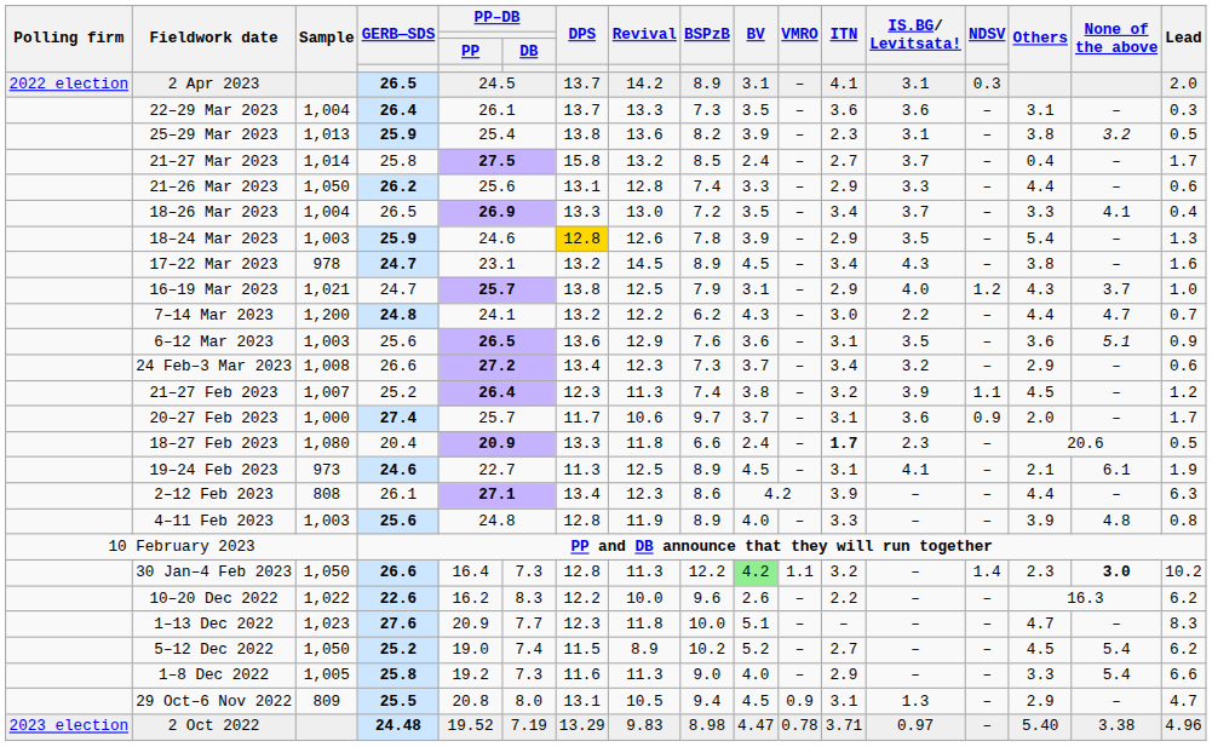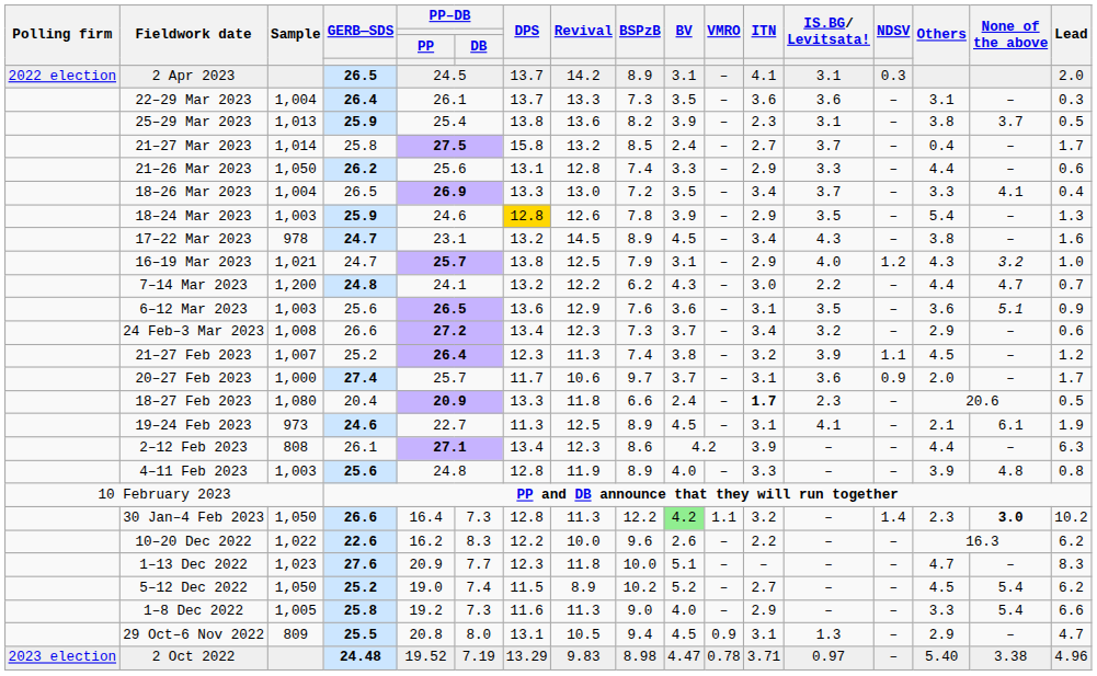25–29 Mar 2023 | None of the above: 3.2 -> 3.7
16–19 Mar 2023 | None of the above: 3.7 -> 3.2
